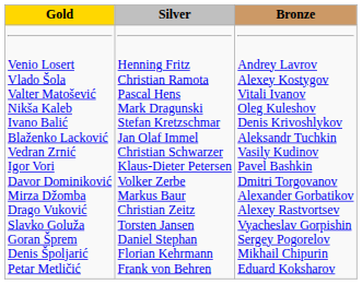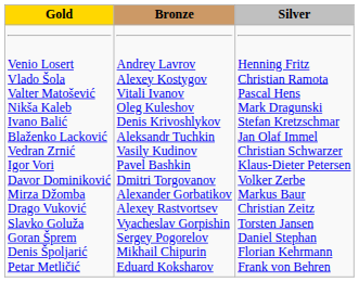columns swapped: Silver <-> Bronze
